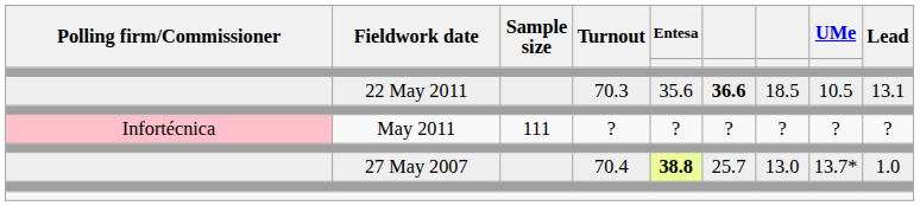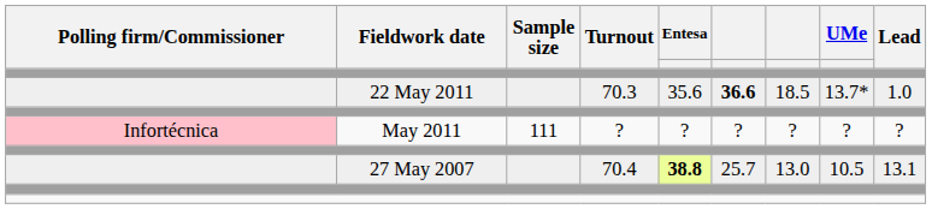22 May 2011 | UMe: 10.5 -> 13.7*
22 May 2011 | Lead: 13.1 -> 1.0
27 May 2007 | UMe: 13.7* -> 10.5
27 May 2007 | Lead: 1.0 -> 13.1
